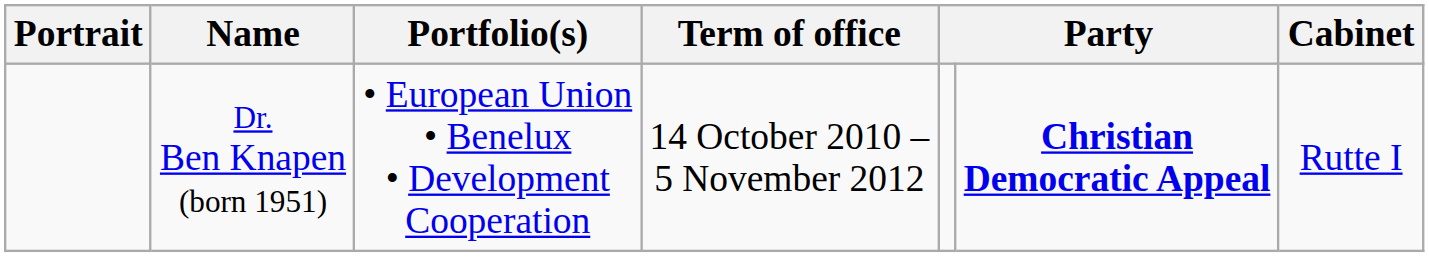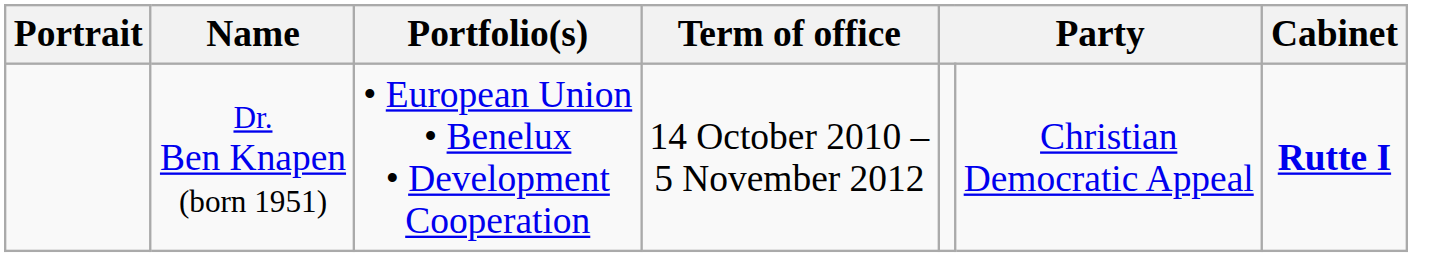Dr. Ben Knapen (born 1951) | column 6: bold -> normal
Dr. Ben Knapen (born 1951) | Cabinet: normal -> bold
